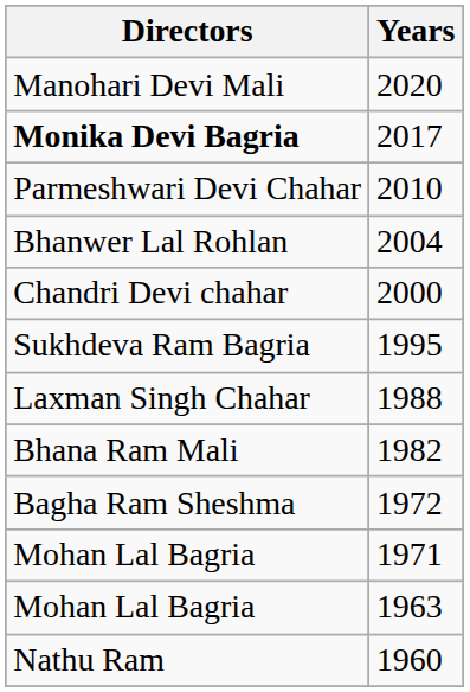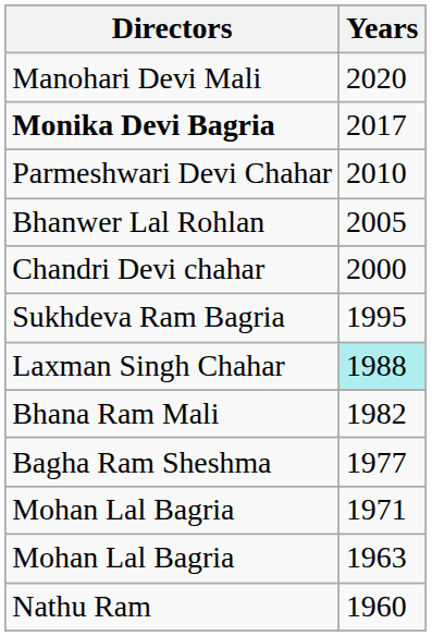row 5 | Years: 2004 -> 2005
row 8 | Years: no background -> paleturquoise background
row 10 | Years: 1972 -> 1977
